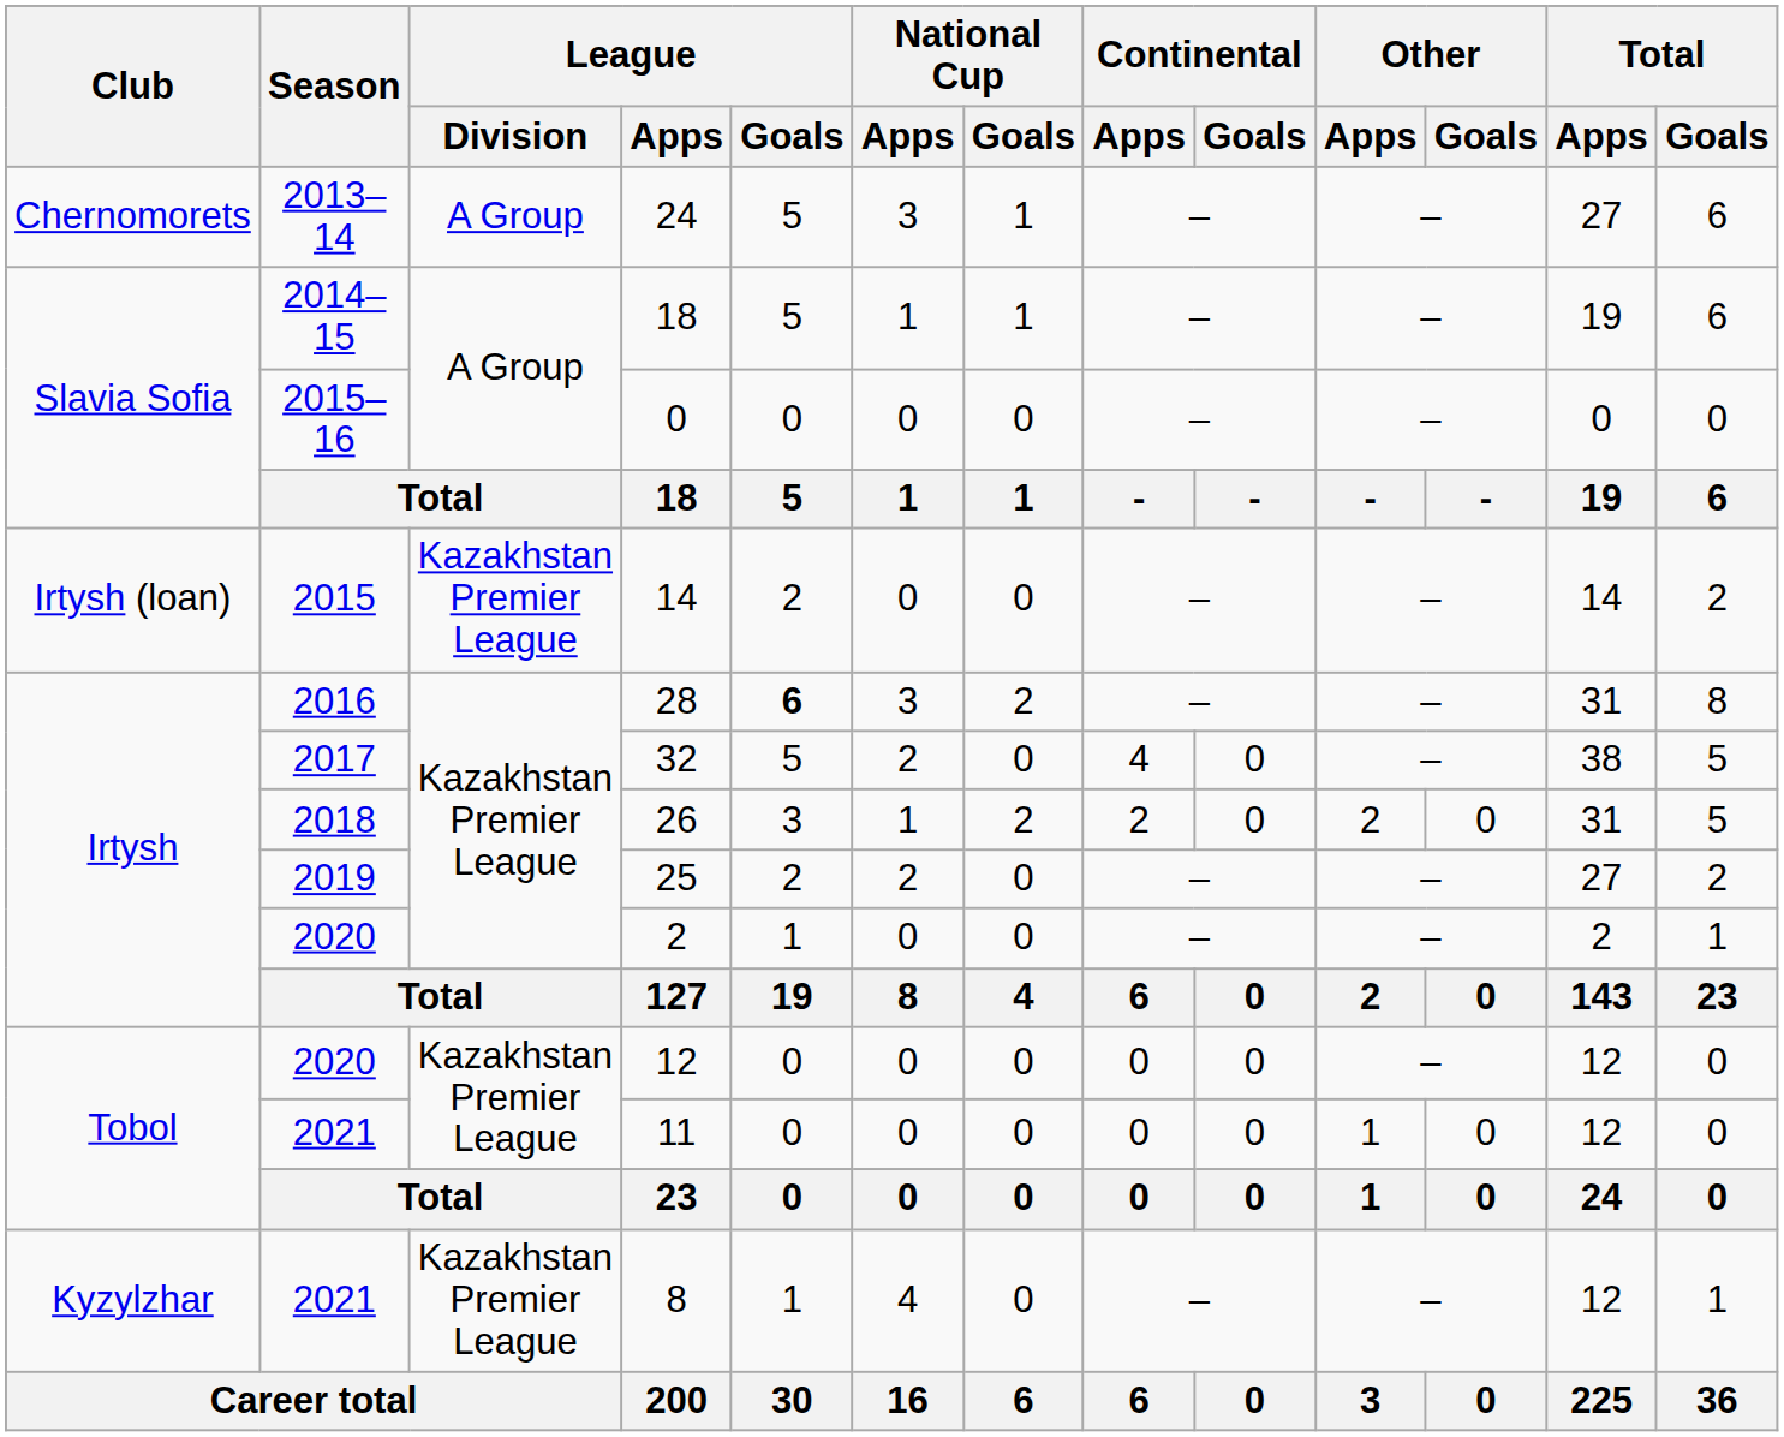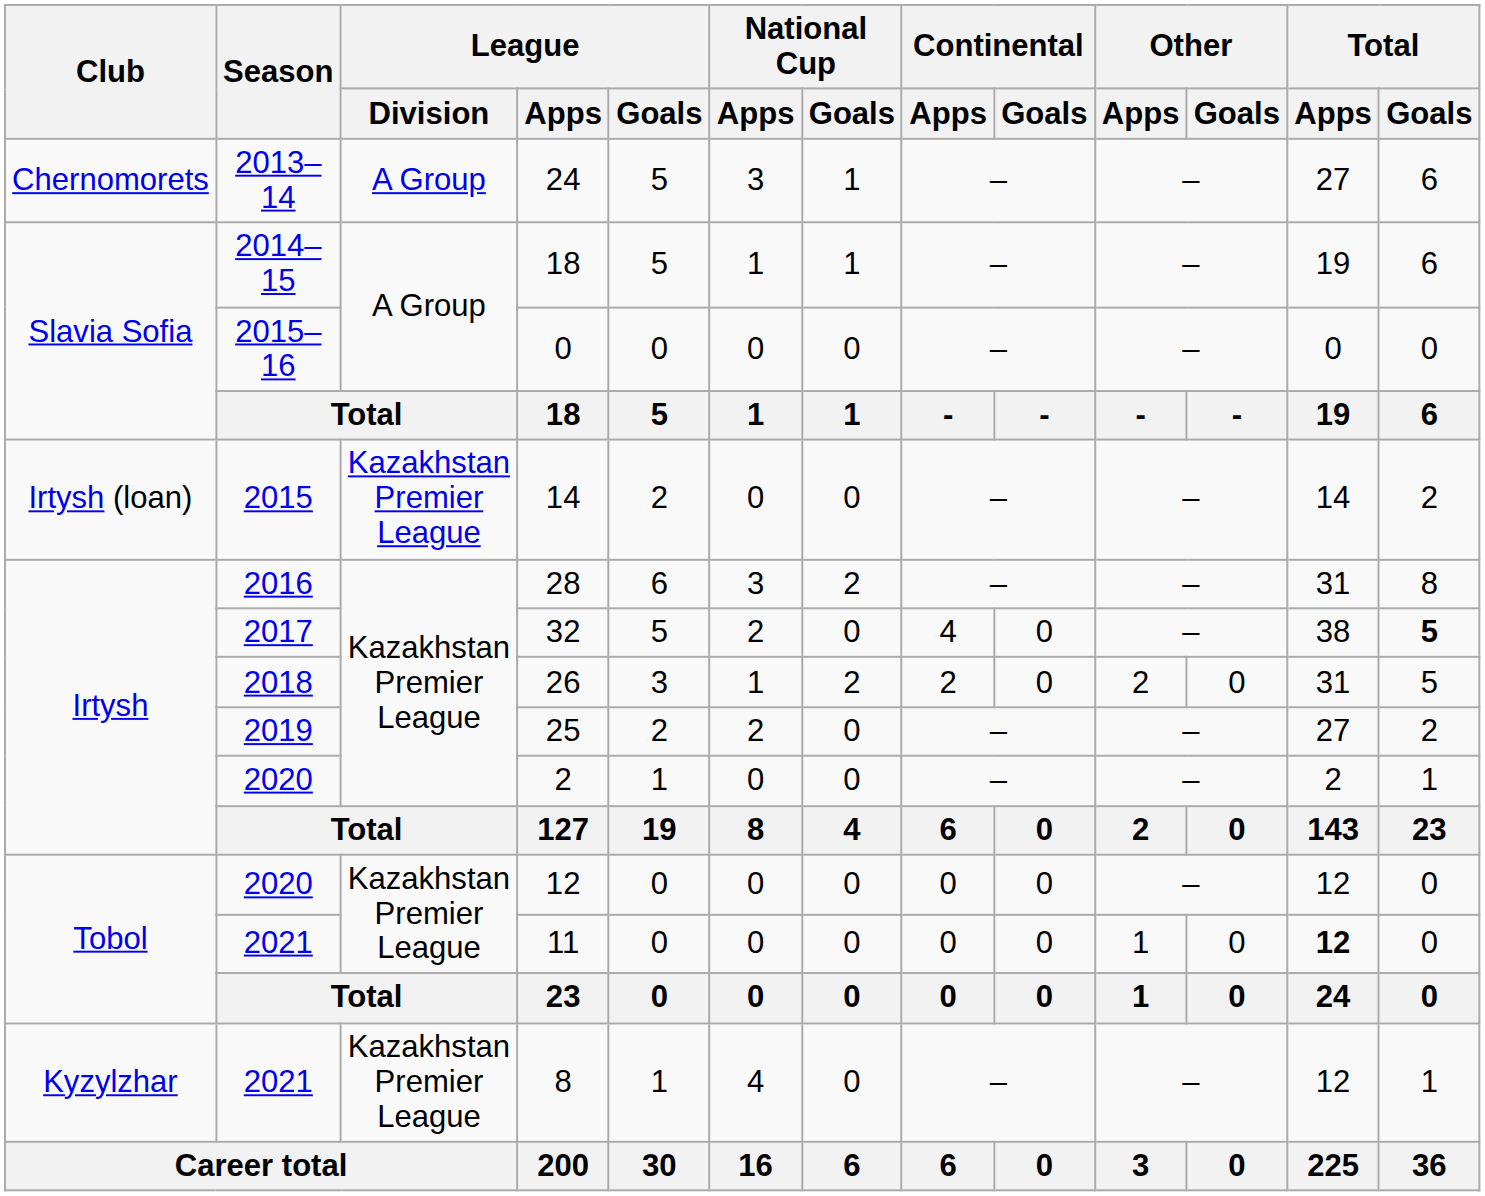28 | League / Goals: bold -> normal
32 | Total / Goals: normal -> bold
11 | Total / Apps: normal -> bold
